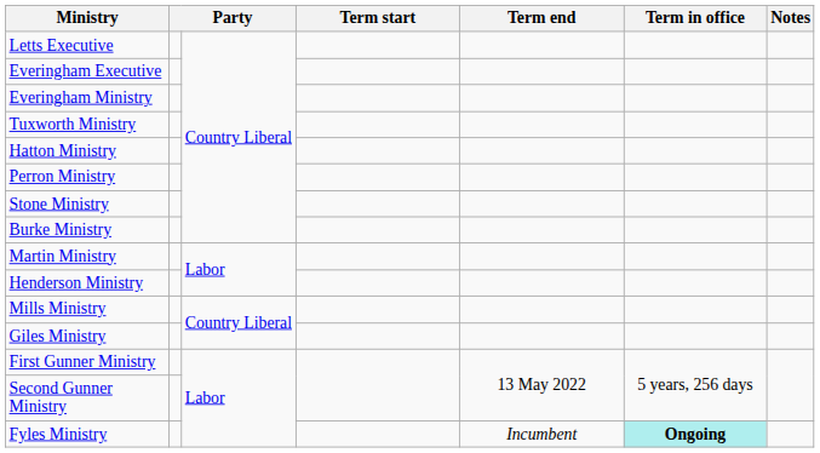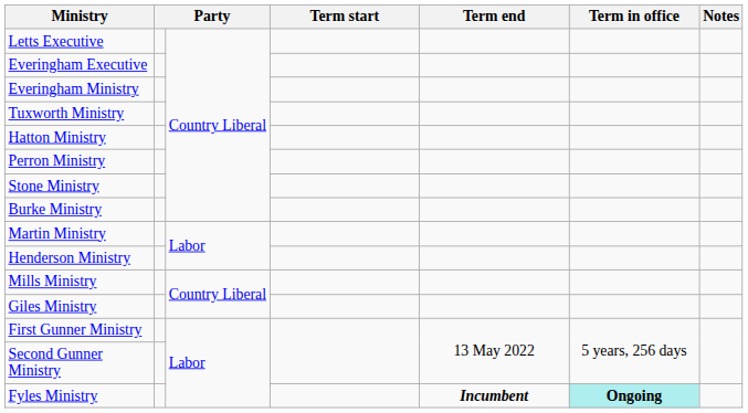Fyles Ministry | Term end: normal -> bold
